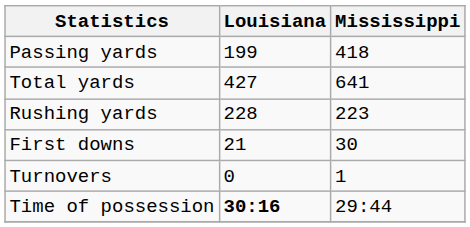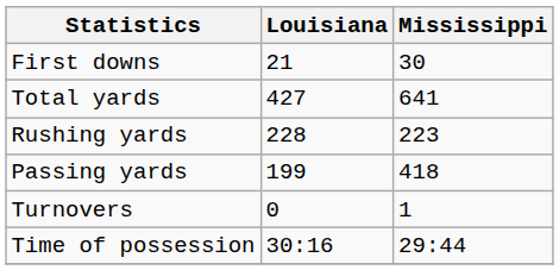rows swapped: First downs <-> Passing yards
Time of possession | Louisiana: bold -> normal
